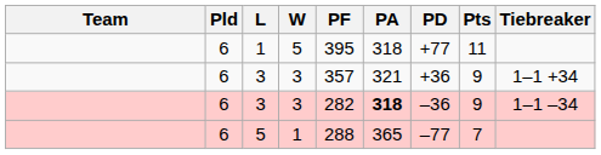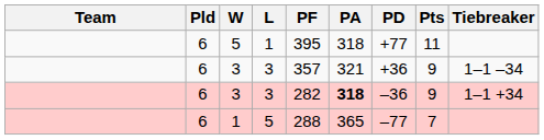columns swapped: W <-> L
row 3 | Tiebreaker: 1–1 +34 -> 1–1 –34
row 4 | Tiebreaker: 1–1 –34 -> 1–1 +34
